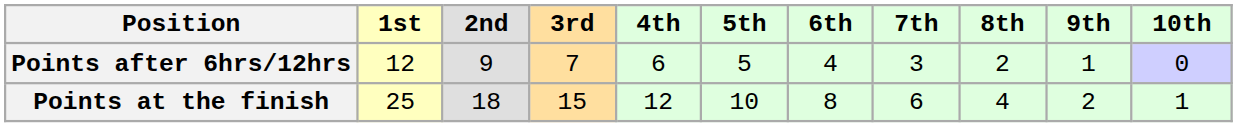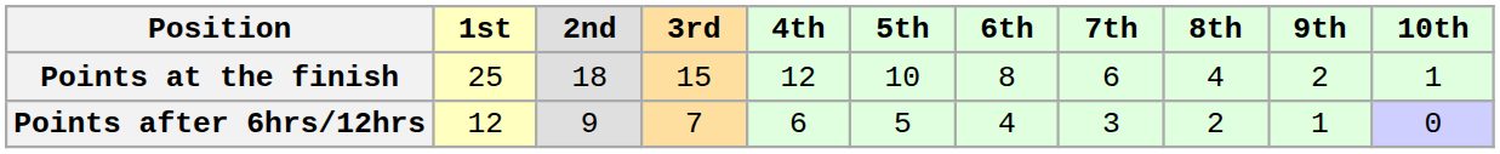rows swapped: Points after 6hrs/12hrs <-> Points at the finish
